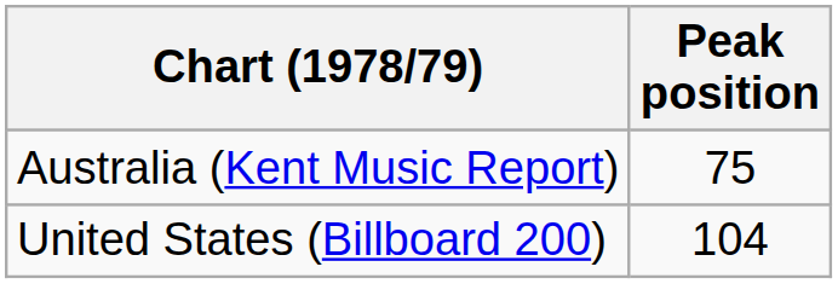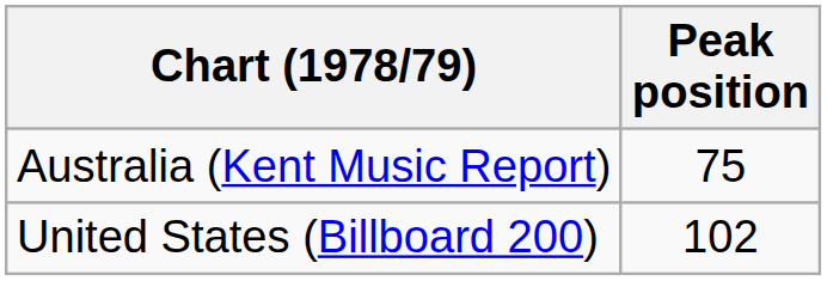United States (Billboard 200) | Peak position: 104 -> 102
